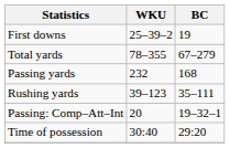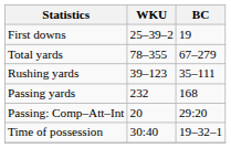rows swapped: Rushing yards <-> Passing yards
Passing: Comp–Att–Int | BC: 19–32–1 -> 29:20
Time of possession | BC: 29:20 -> 19–32–1
